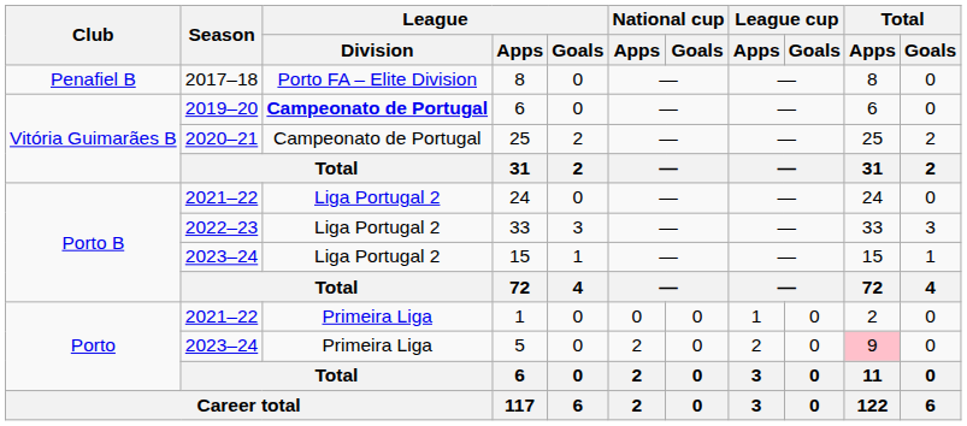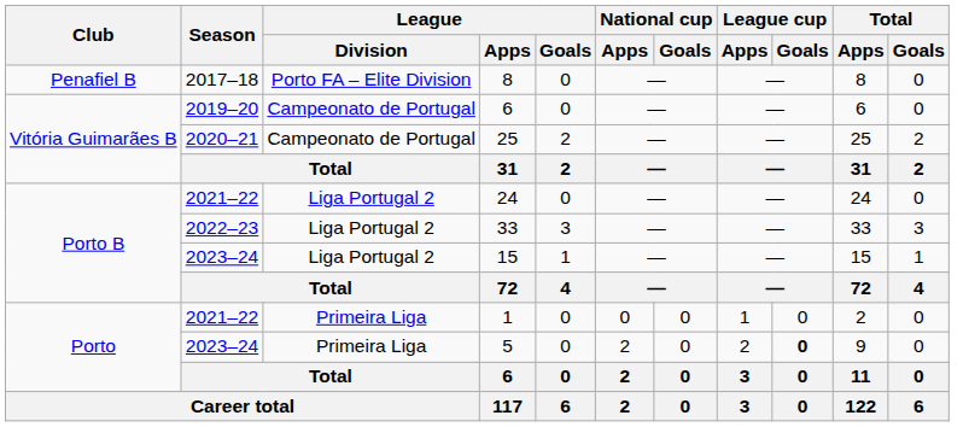2019–20 / 6 | League / Division: bold -> normal
5 | League cup / Goals: normal -> bold
5 | Total / Apps: pink background -> no background
